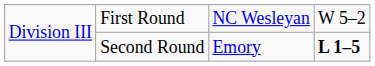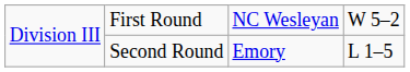Division III / Second Round | column 4: bold -> normal
